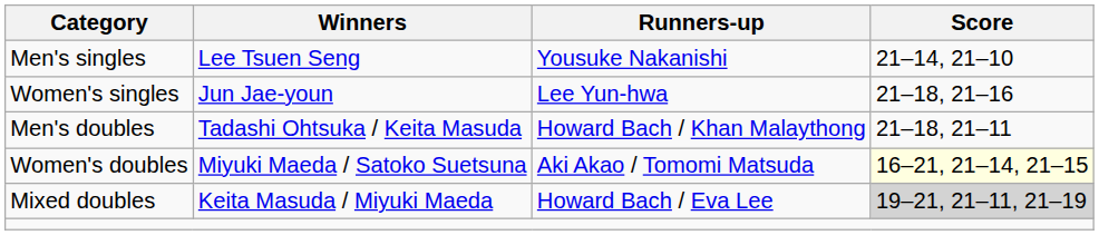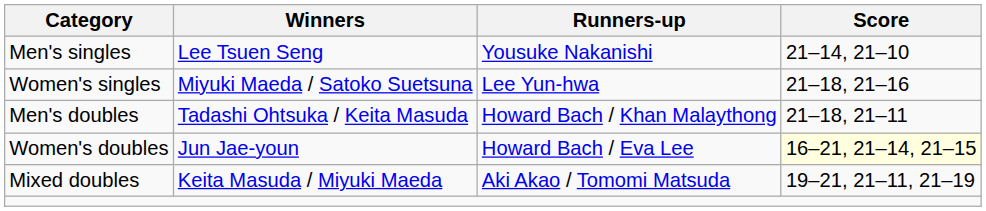Women's singles | Winners: Jun Jae-youn -> Miyuki Maeda / Satoko Suetsuna
Women's doubles | Winners: Miyuki Maeda / Satoko Suetsuna -> Jun Jae-youn
Women's doubles | Runners-up: Aki Akao / Tomomi Matsuda -> Howard Bach / Eva Lee
Mixed doubles | Runners-up: Howard Bach / Eva Lee -> Aki Akao / Tomomi Matsuda
Mixed doubles | Score: lightgrey background -> no background
